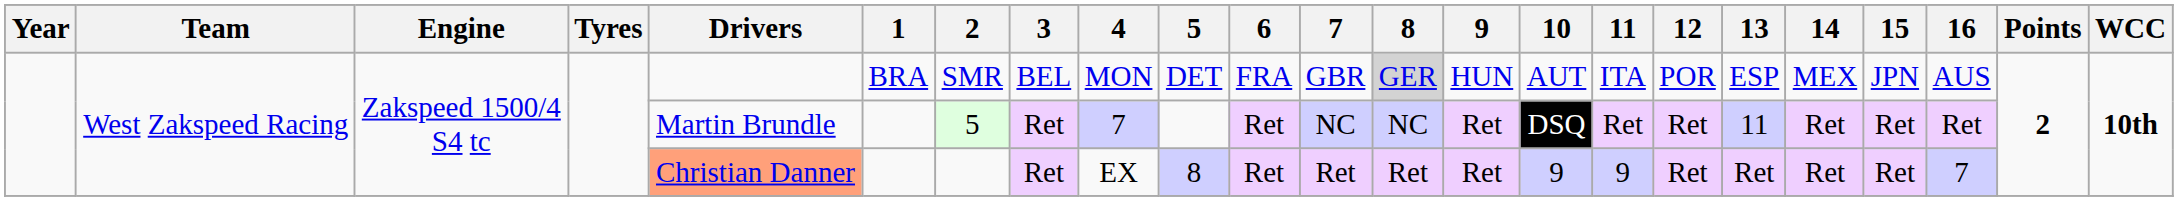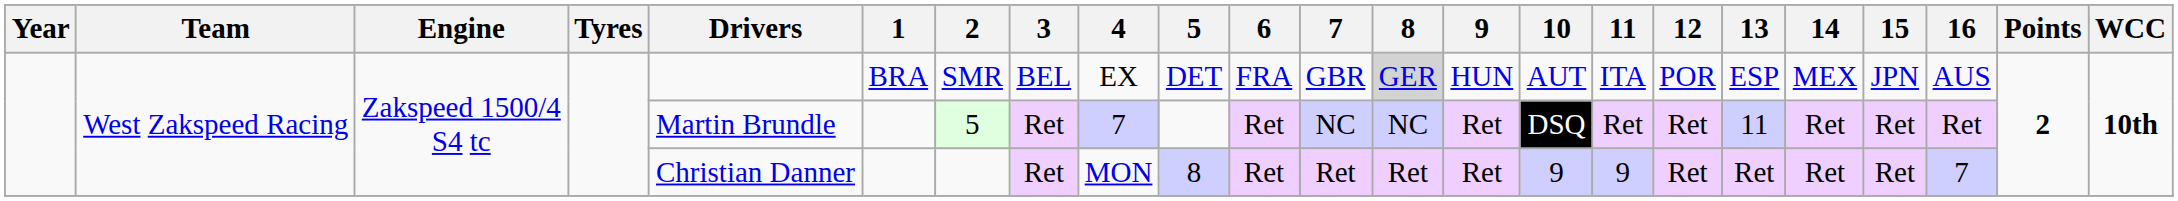row 2 | 4: MON -> EX
row 4 | Drivers: lightsalmon background -> no background
row 4 | 4: EX -> MON
